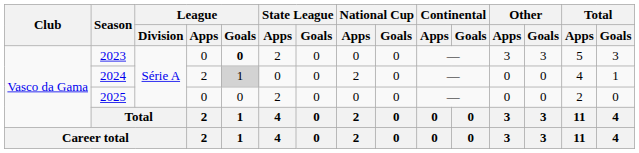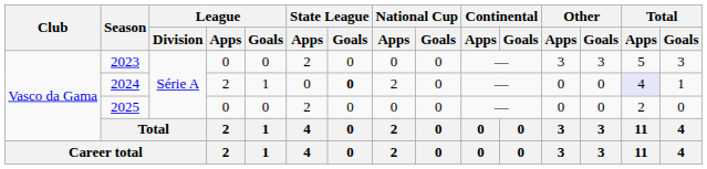2023 | League / Goals: bold -> normal
2024 | League / Goals: lightgrey background -> no background
2024 | State League / Goals: normal -> bold
2024 | Total / Apps: no background -> lavender background
